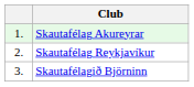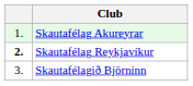Skautafélag Reykjavíkur | column 1: normal -> bold
